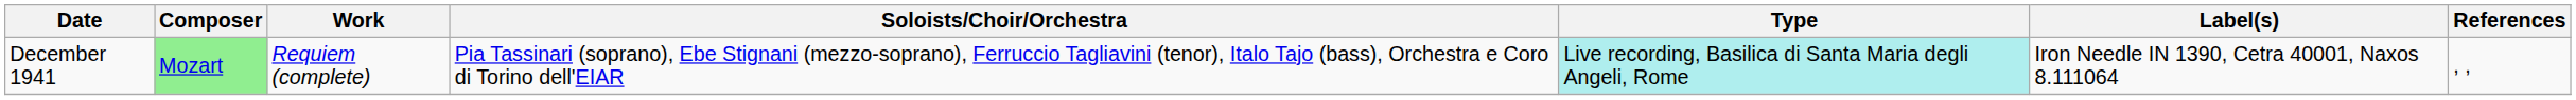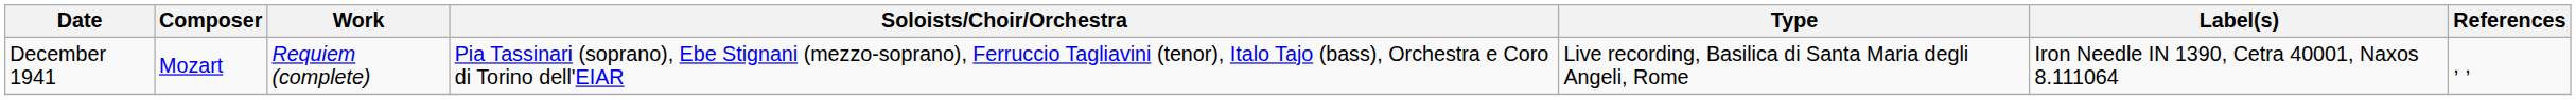December 1941 | Composer: lightgreen background -> no background
December 1941 | Type: paleturquoise background -> no background
